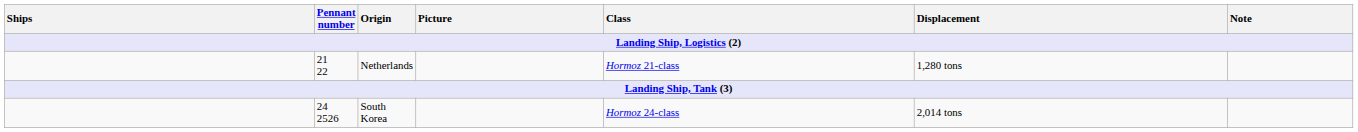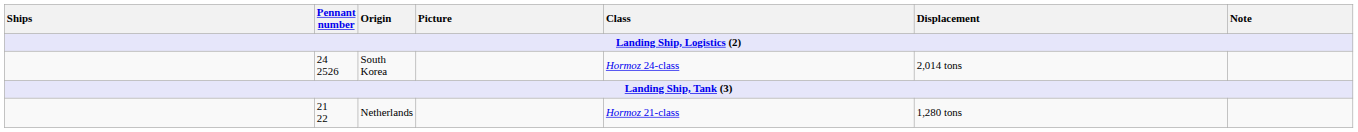rows swapped: Netherlands <-> South Korea
